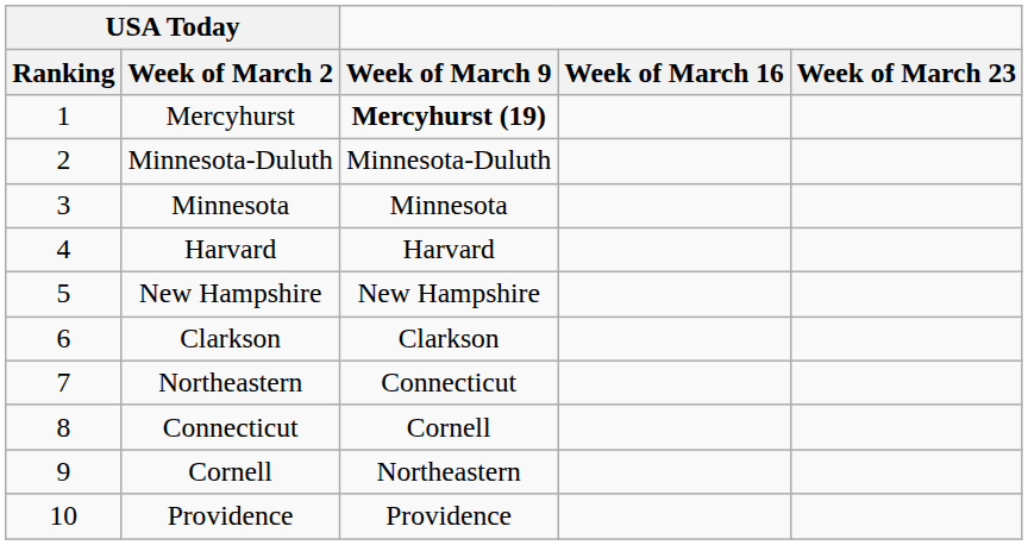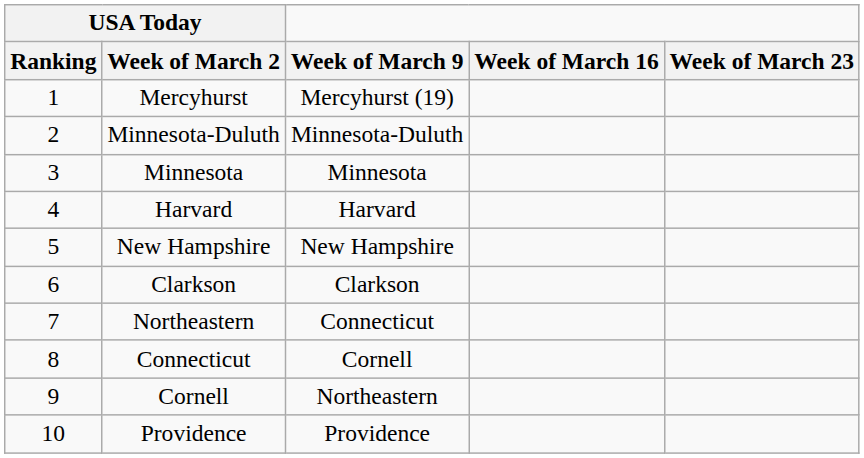Mercyhurst | Week of March 9: bold -> normal
